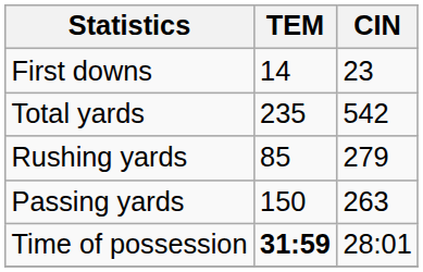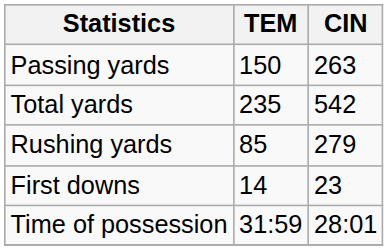rows swapped: First downs <-> Passing yards
Time of possession | TEM: bold -> normal
